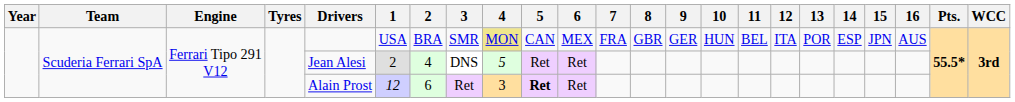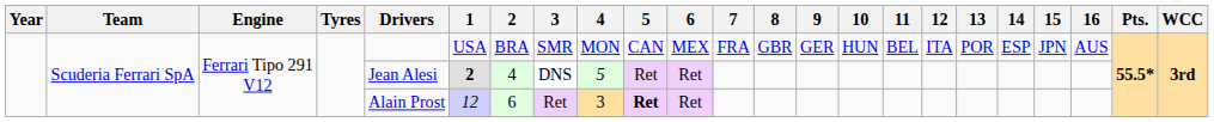row 2 | 4: khaki background -> no background
row 3 | 1: normal -> bold
